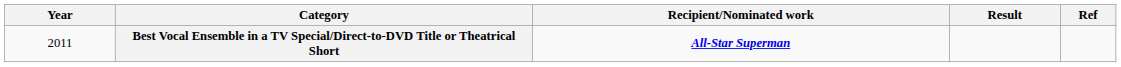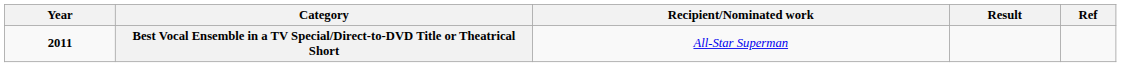row 2 | Year: normal -> bold
row 2 | Recipient/Nominated work: bold -> normal
